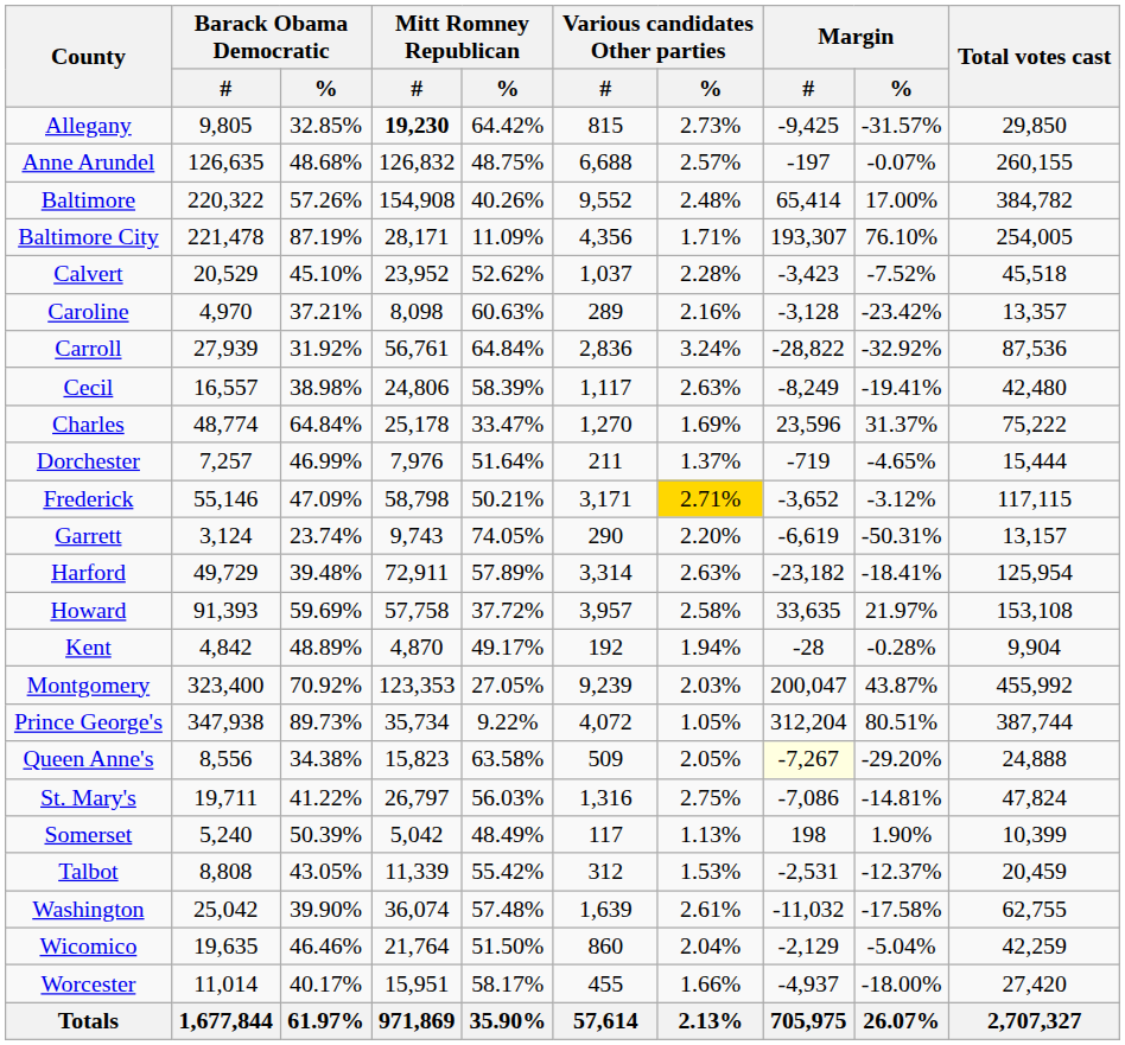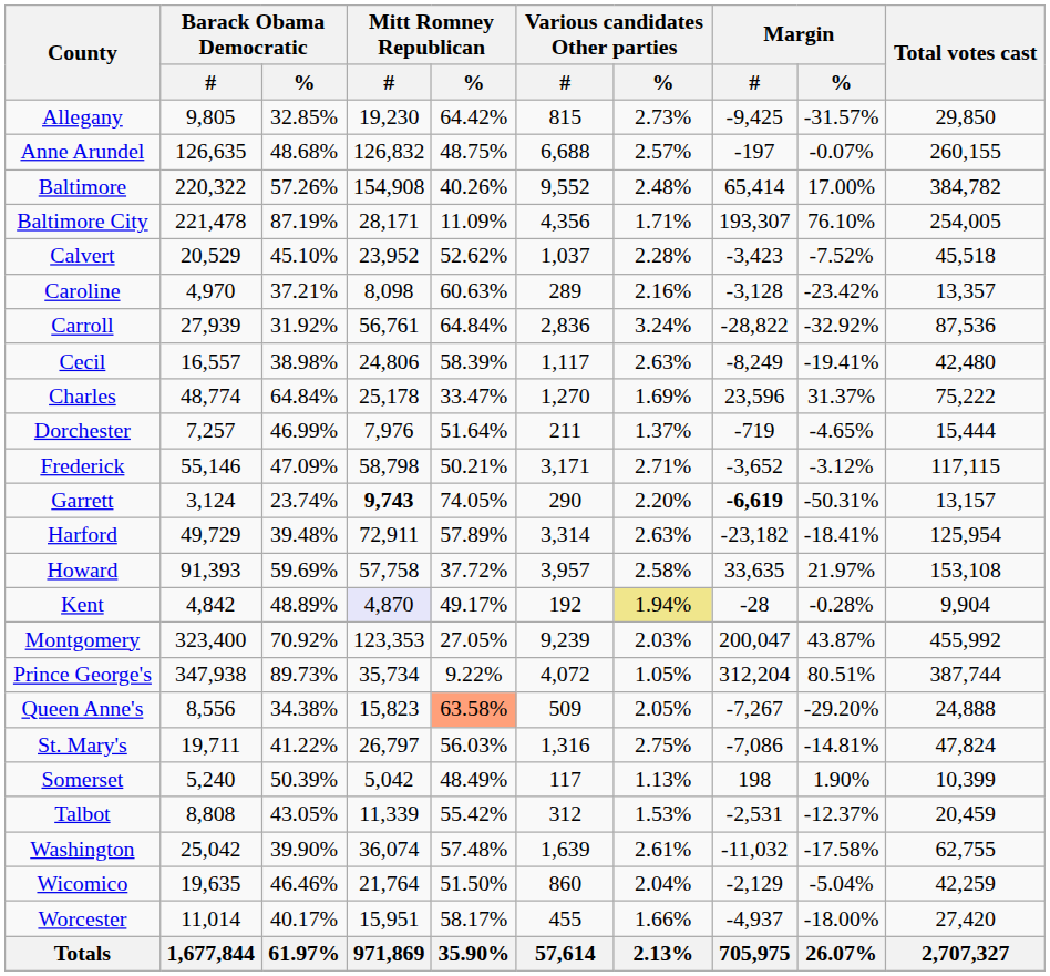Allegany | Mitt Romney Republican / #: bold -> normal
Frederick | Various candidates Other parties / %: gold background -> no background
Garrett | Mitt Romney Republican / #: normal -> bold
Garrett | Margin / #: normal -> bold
Kent | Mitt Romney Republican / #: no background -> lavender background
Kent | Various candidates Other parties / %: no background -> khaki background
Queen Anne's | Mitt Romney Republican / %: no background -> lightsalmon background
Queen Anne's | Margin / #: lightyellow background -> no background
